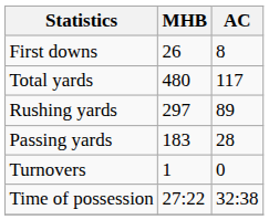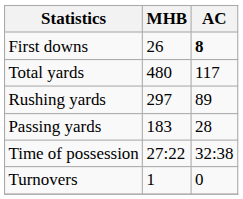First downs | AC: normal -> bold
rows swapped: Turnovers <-> Time of possession
